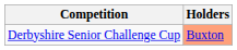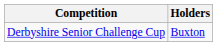Derbyshire Senior Challenge Cup | Holders: lightsalmon background -> no background
